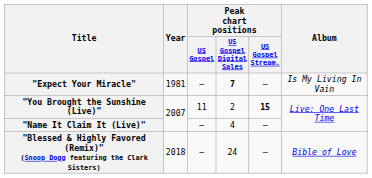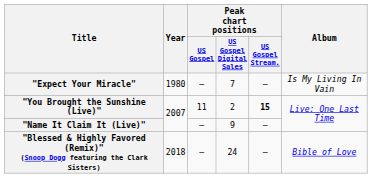"Expect Your Miracle" | Year: 1981 -> 1980
"Expect Your Miracle" | Peak chart positions / US Gospel Digital Sales: bold -> normal
"Name It Claim It (Live)" | Peak chart positions / US Gospel Digital Sales: 4 -> 9
